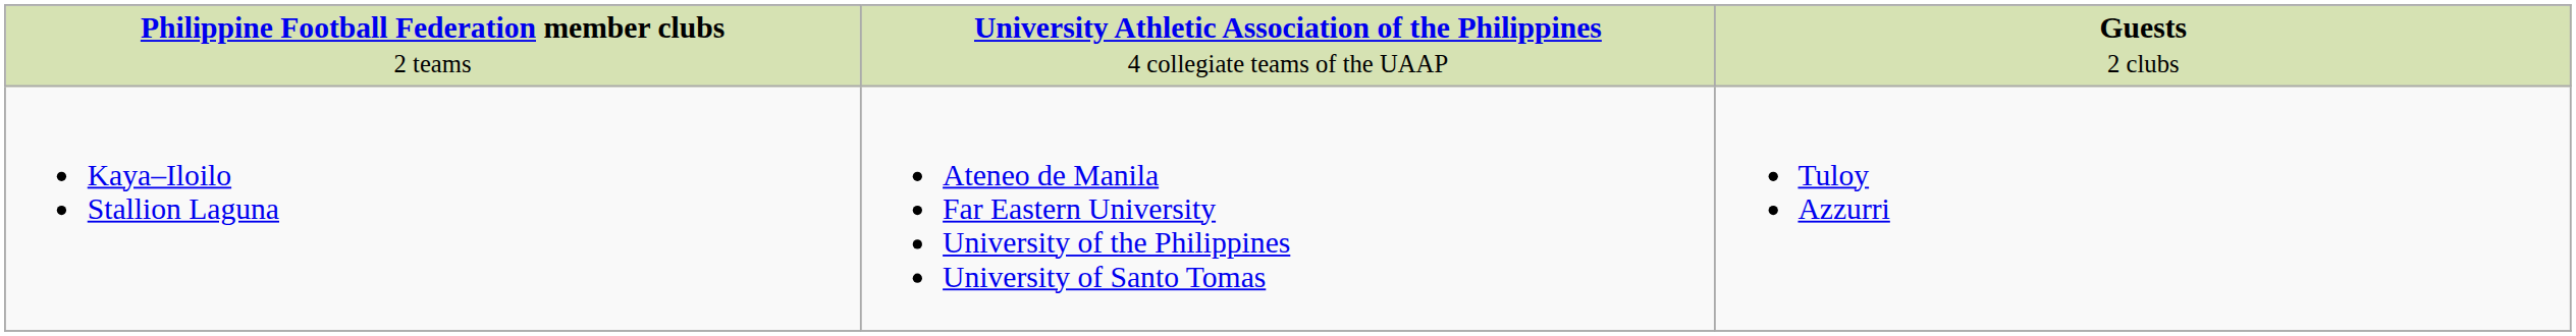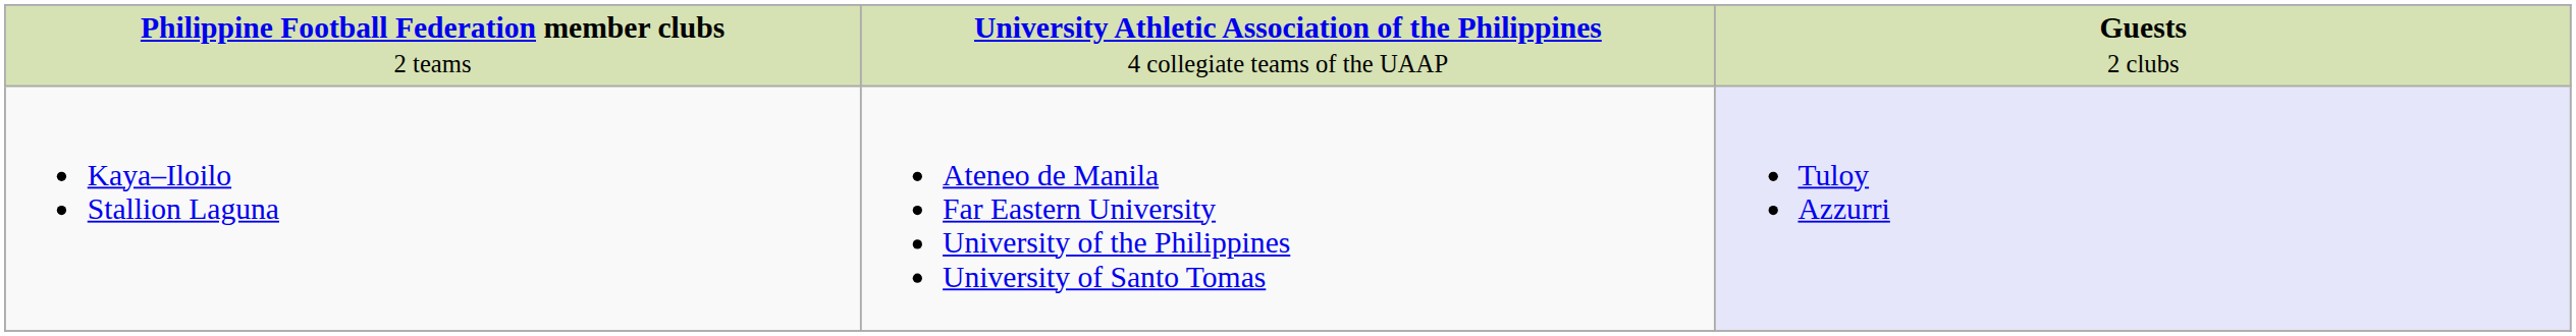Kaya–Iloilo Stallion Laguna | column 3: no background -> lavender background
